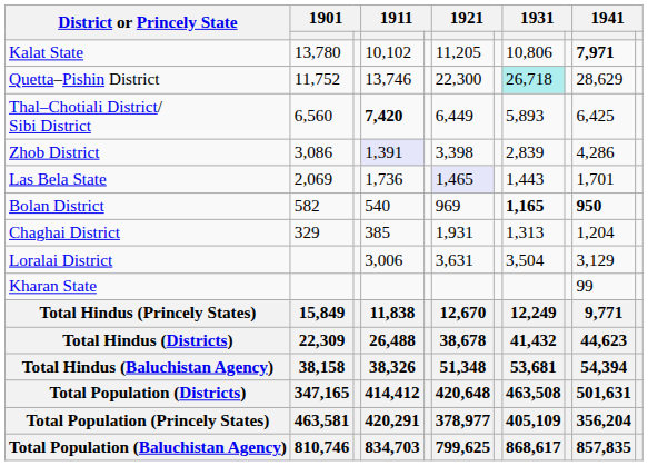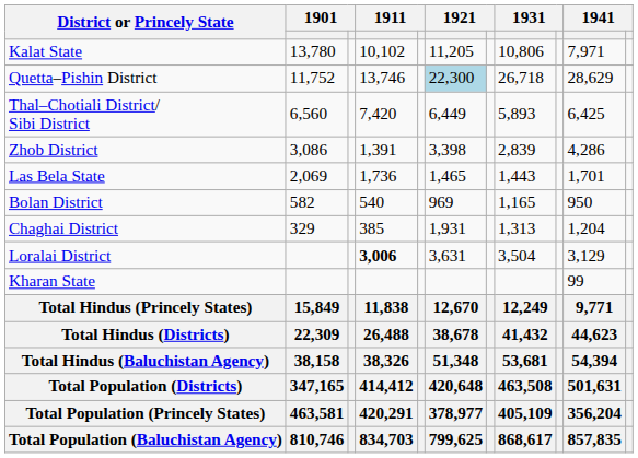Kalat State | column 10: bold -> normal
Quetta–Pishin District | column 6: no background -> lightblue background
Quetta–Pishin District | column 8: paleturquoise background -> no background
Thal–Chotiali District/ Sibi District | column 4: bold -> normal
Zhob District | column 4: lavender background -> no background
Las Bela State | column 6: lavender background -> no background
Bolan District | column 8: bold -> normal
Bolan District | column 10: bold -> normal
Loralai District | column 4: normal -> bold
